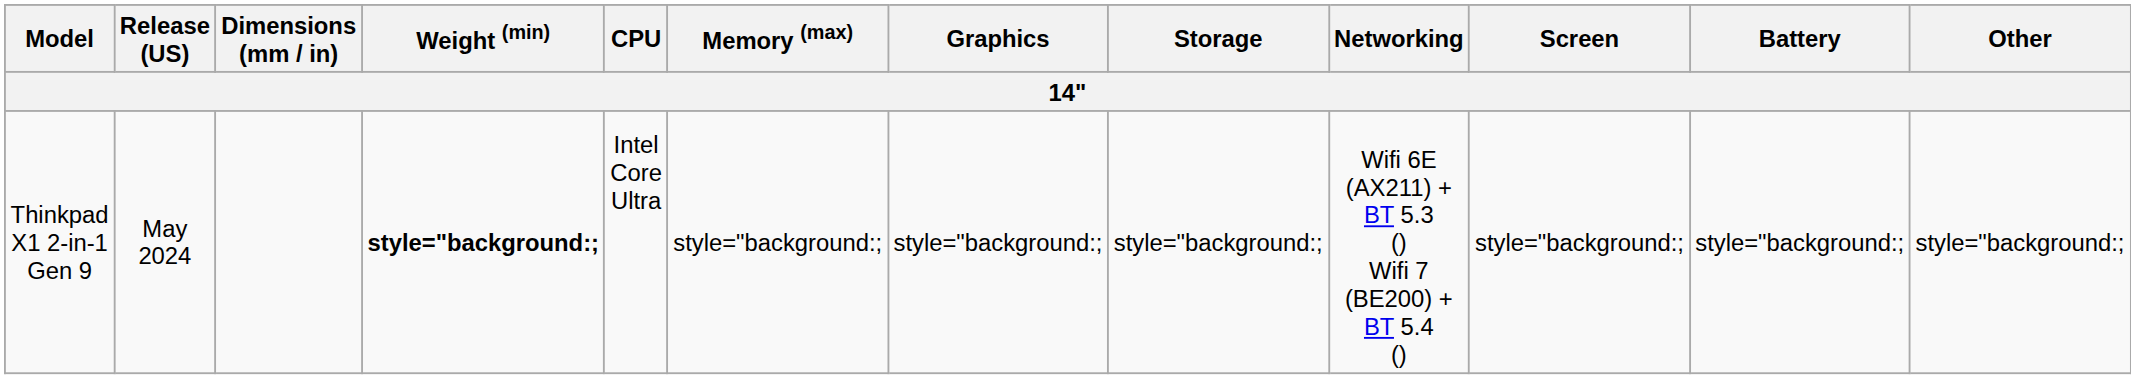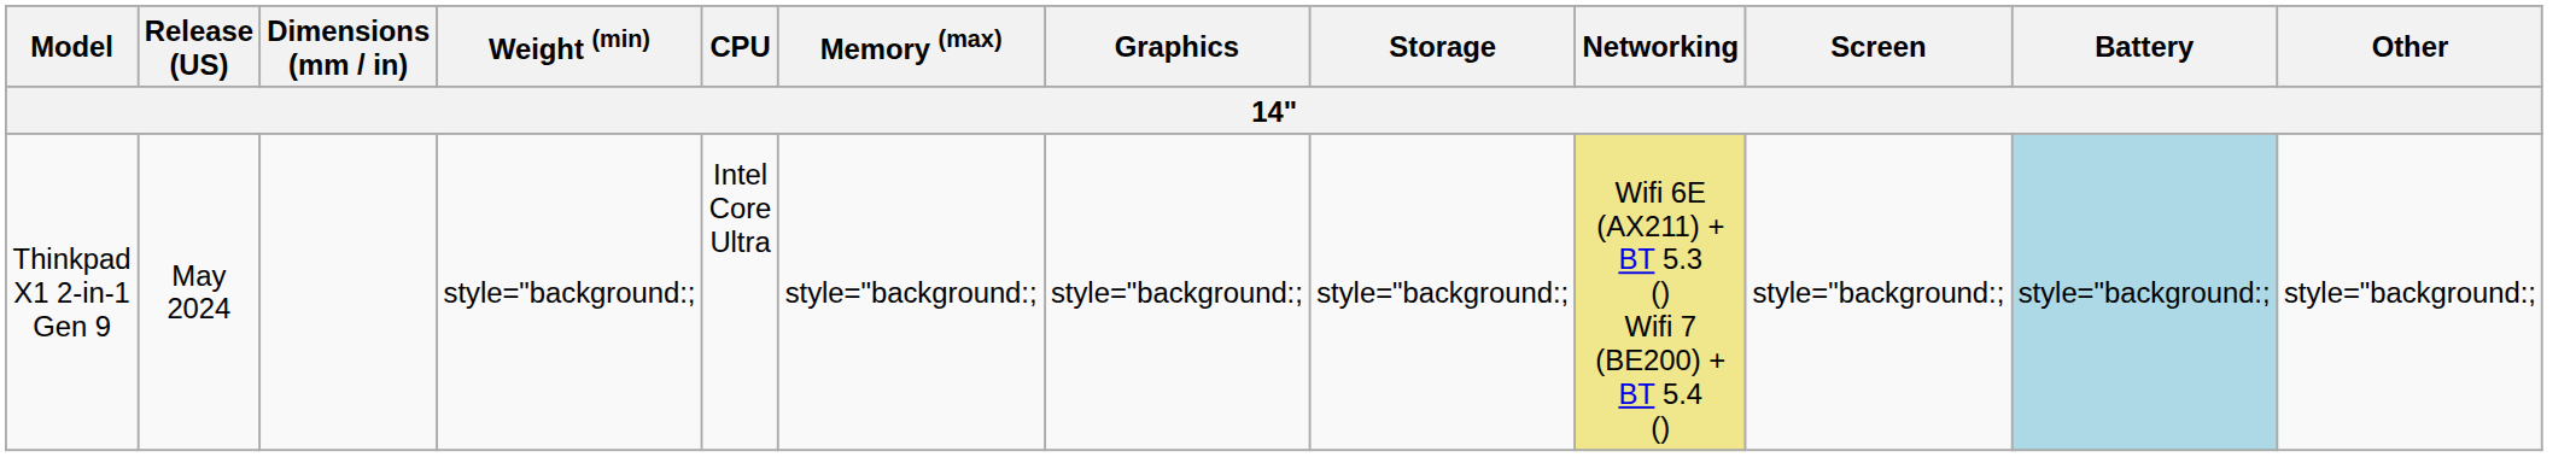Thinkpad X1 2-in-1 Gen 9 | Weight (min): bold -> normal
Thinkpad X1 2-in-1 Gen 9 | Networking: no background -> khaki background
Thinkpad X1 2-in-1 Gen 9 | Battery: no background -> lightblue background
